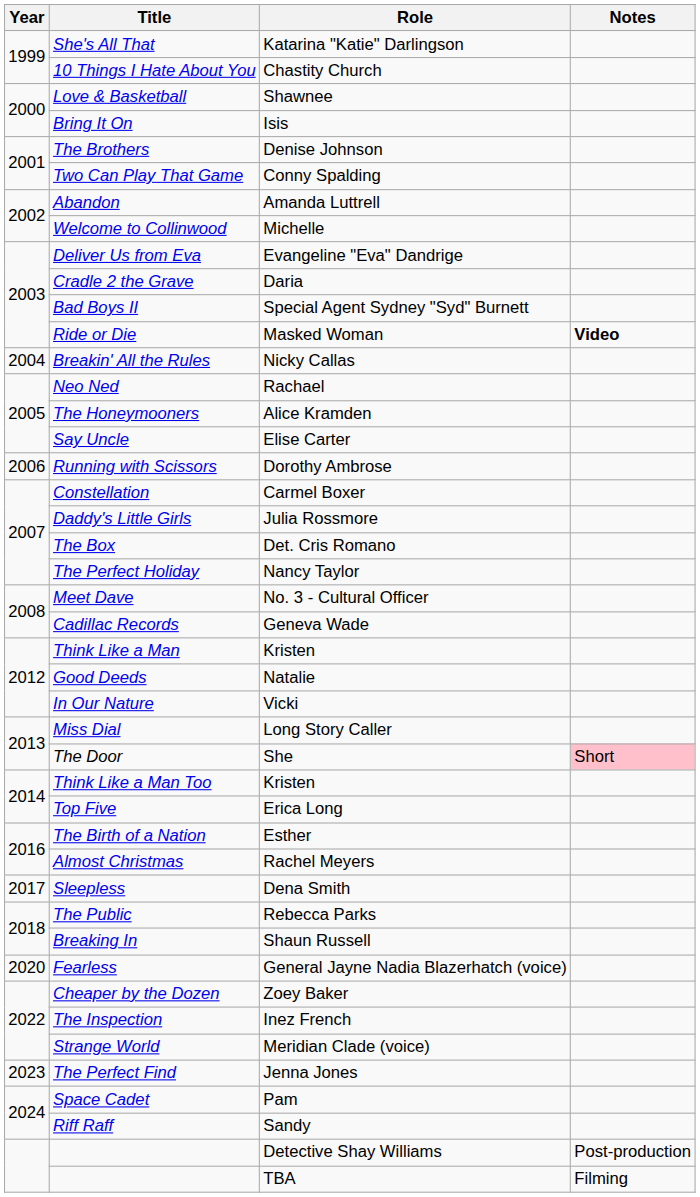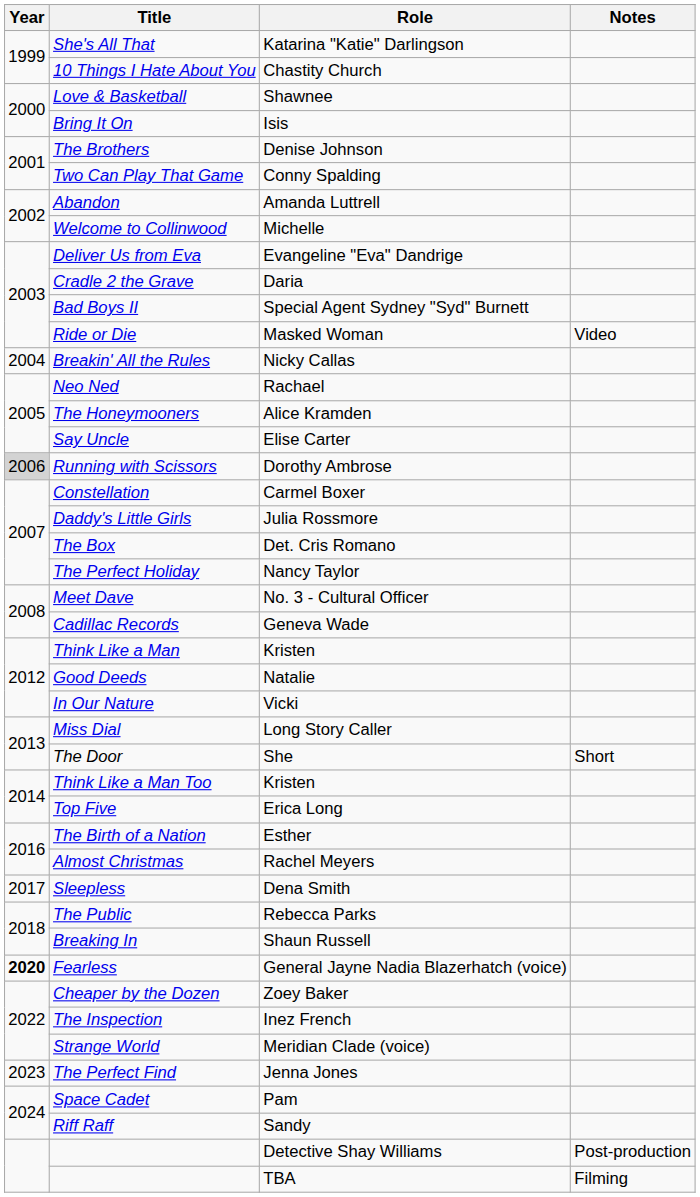Ride or Die | Notes: bold -> normal
Running with Scissors | Year: no background -> lightgrey background
The Door | Notes: pink background -> no background
Fearless | Year: normal -> bold
